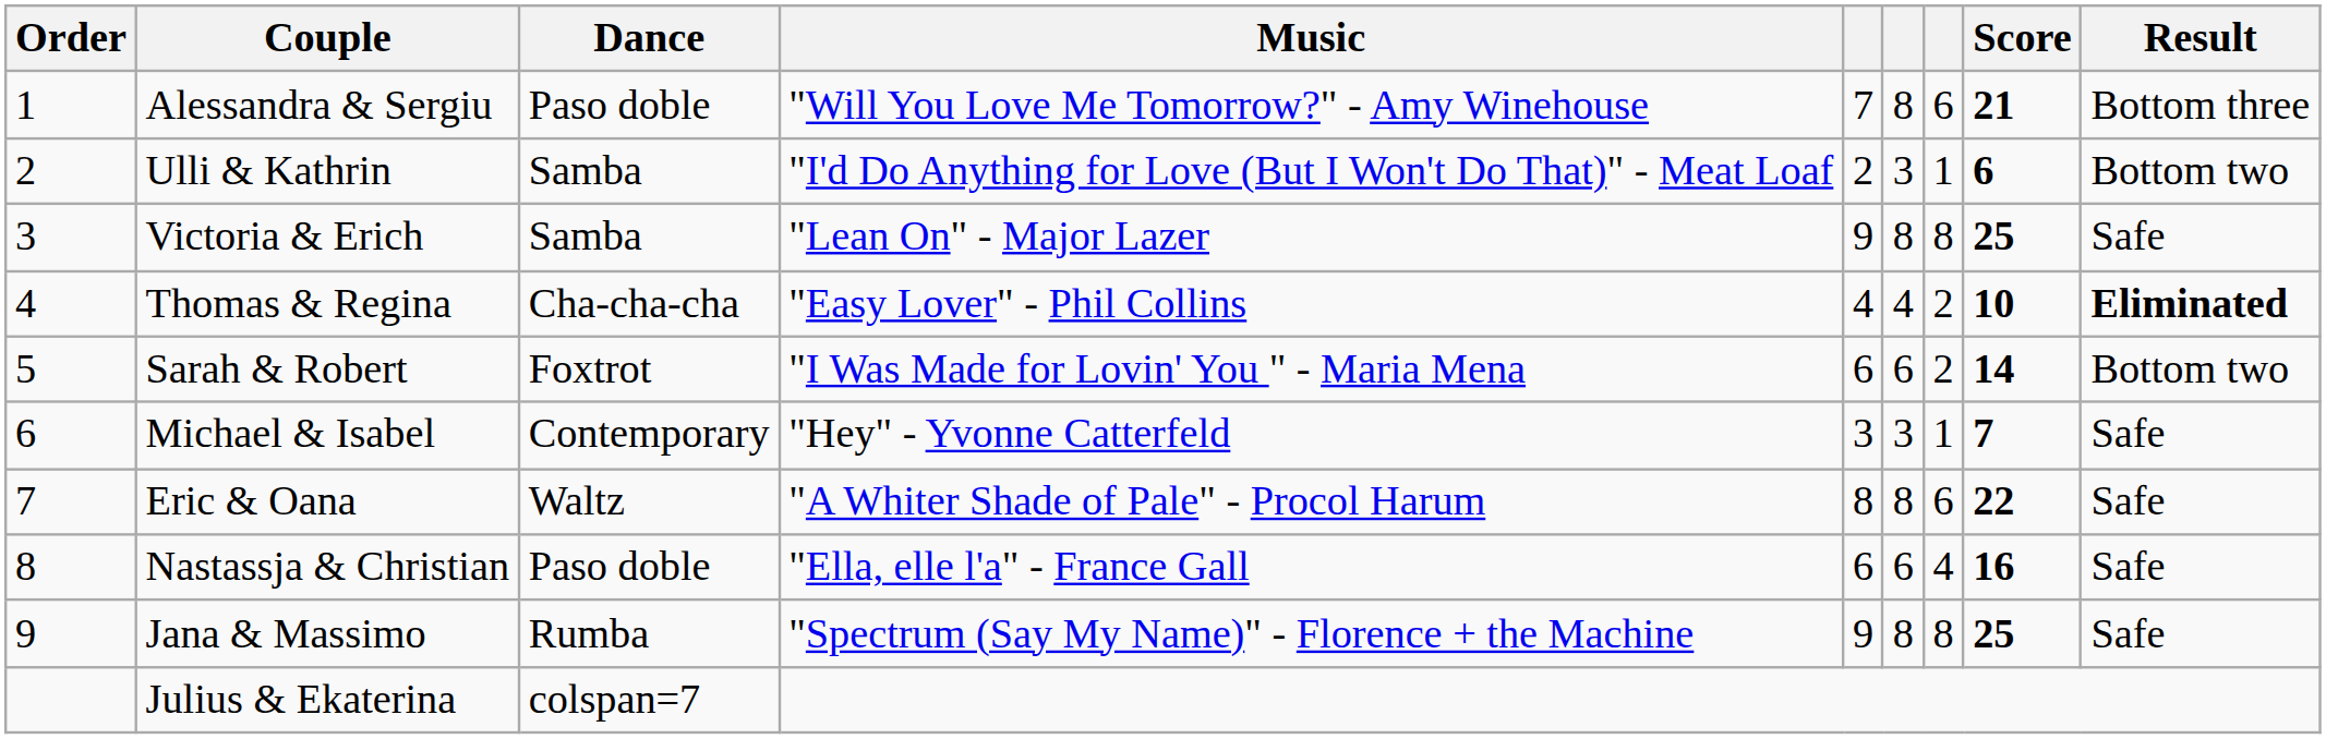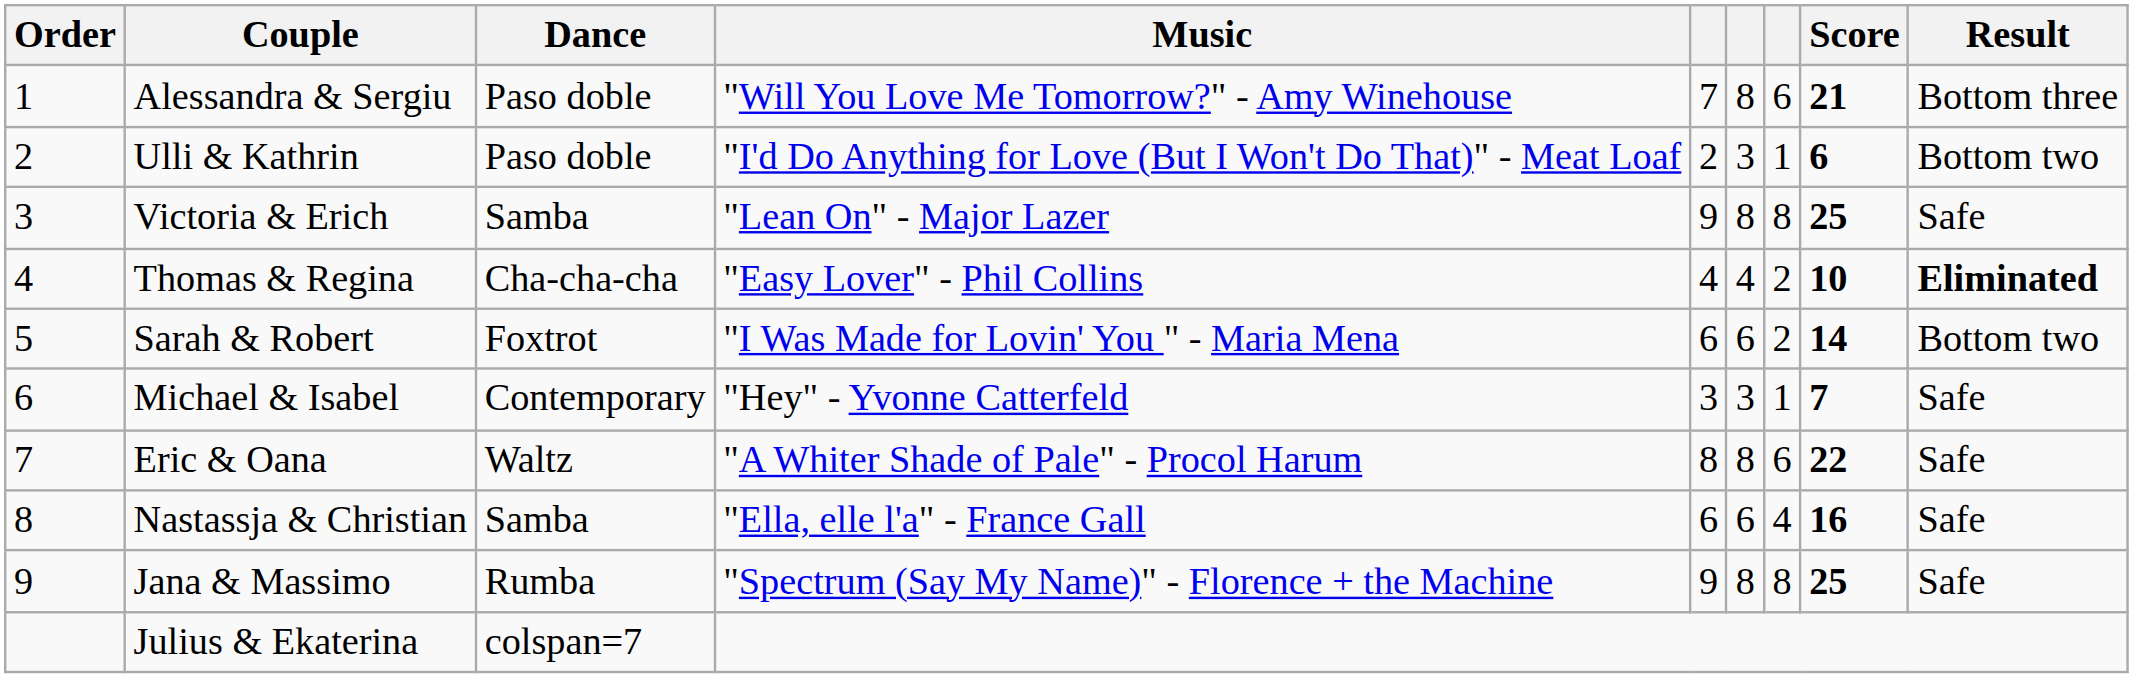Ulli & Kathrin | Dance: Samba -> Paso doble
Nastassja & Christian | Dance: Paso doble -> Samba
